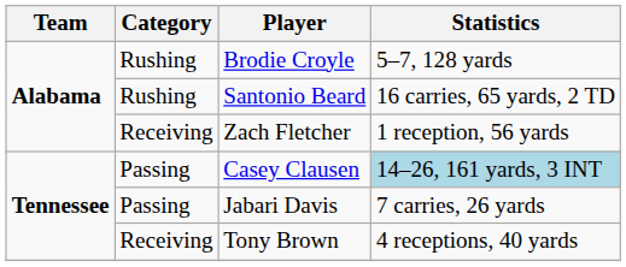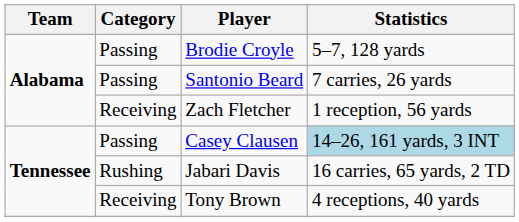Brodie Croyle | Category: Rushing -> Passing
Santonio Beard | Category: Rushing -> Passing
Santonio Beard | Statistics: 16 carries, 65 yards, 2 TD -> 7 carries, 26 yards
Jabari Davis | Category: Passing -> Rushing
Jabari Davis | Statistics: 7 carries, 26 yards -> 16 carries, 65 yards, 2 TD
